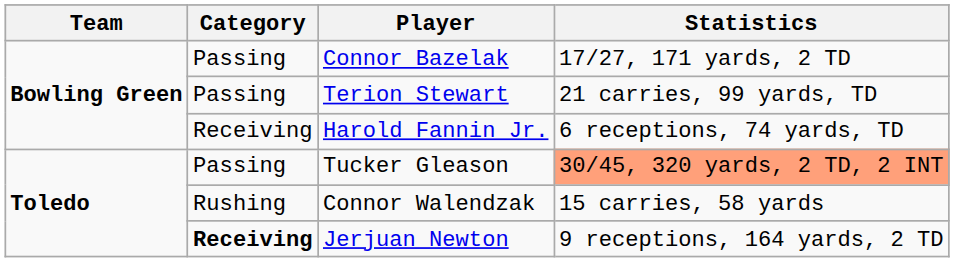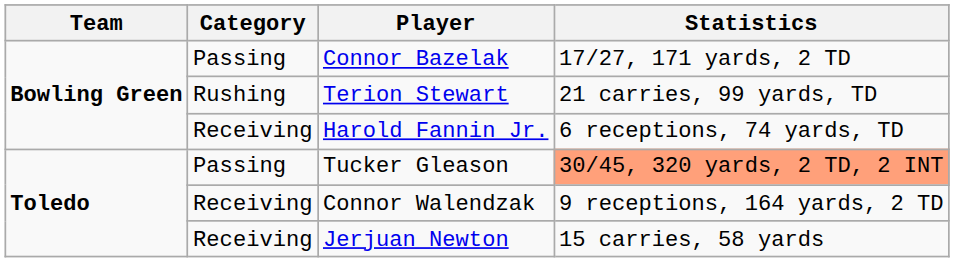Terion Stewart | Category: Passing -> Rushing
Connor Walendzak | Category: Rushing -> Receiving
Connor Walendzak | Statistics: 15 carries, 58 yards -> 9 receptions, 164 yards, 2 TD
Jerjuan Newton | Category: bold -> normal
Jerjuan Newton | Statistics: 9 receptions, 164 yards, 2 TD -> 15 carries, 58 yards
